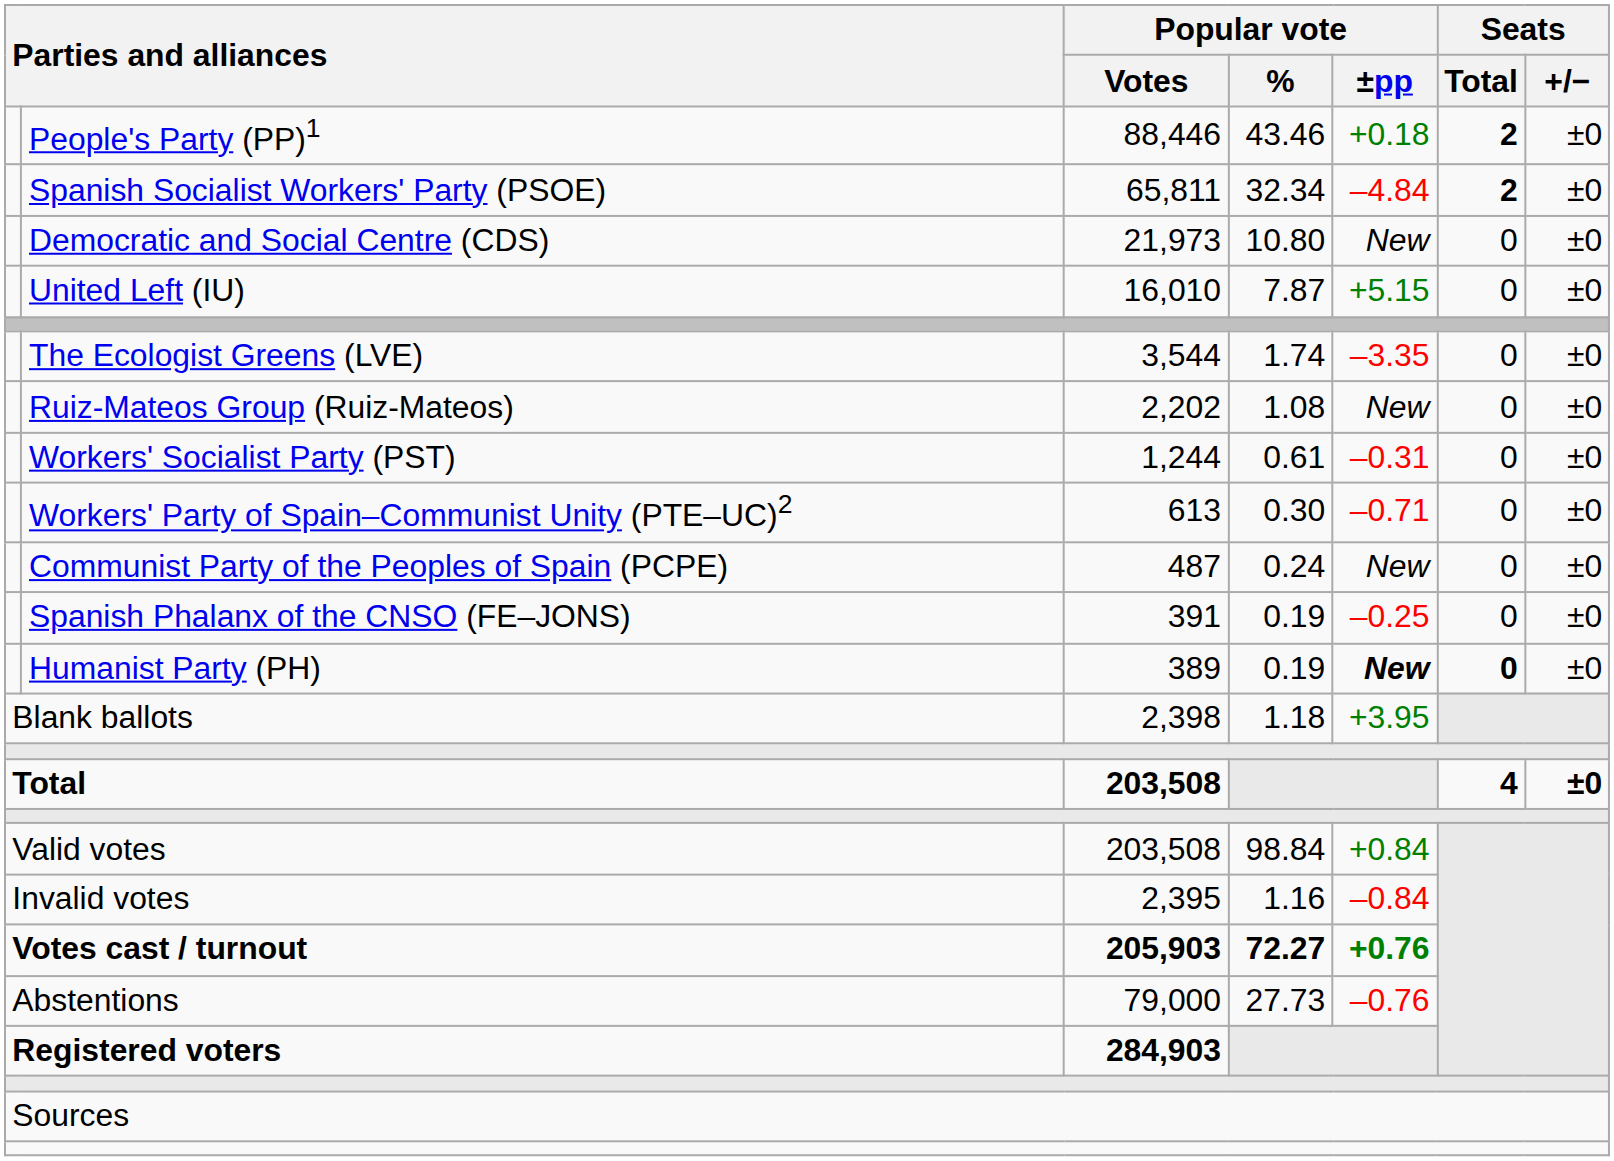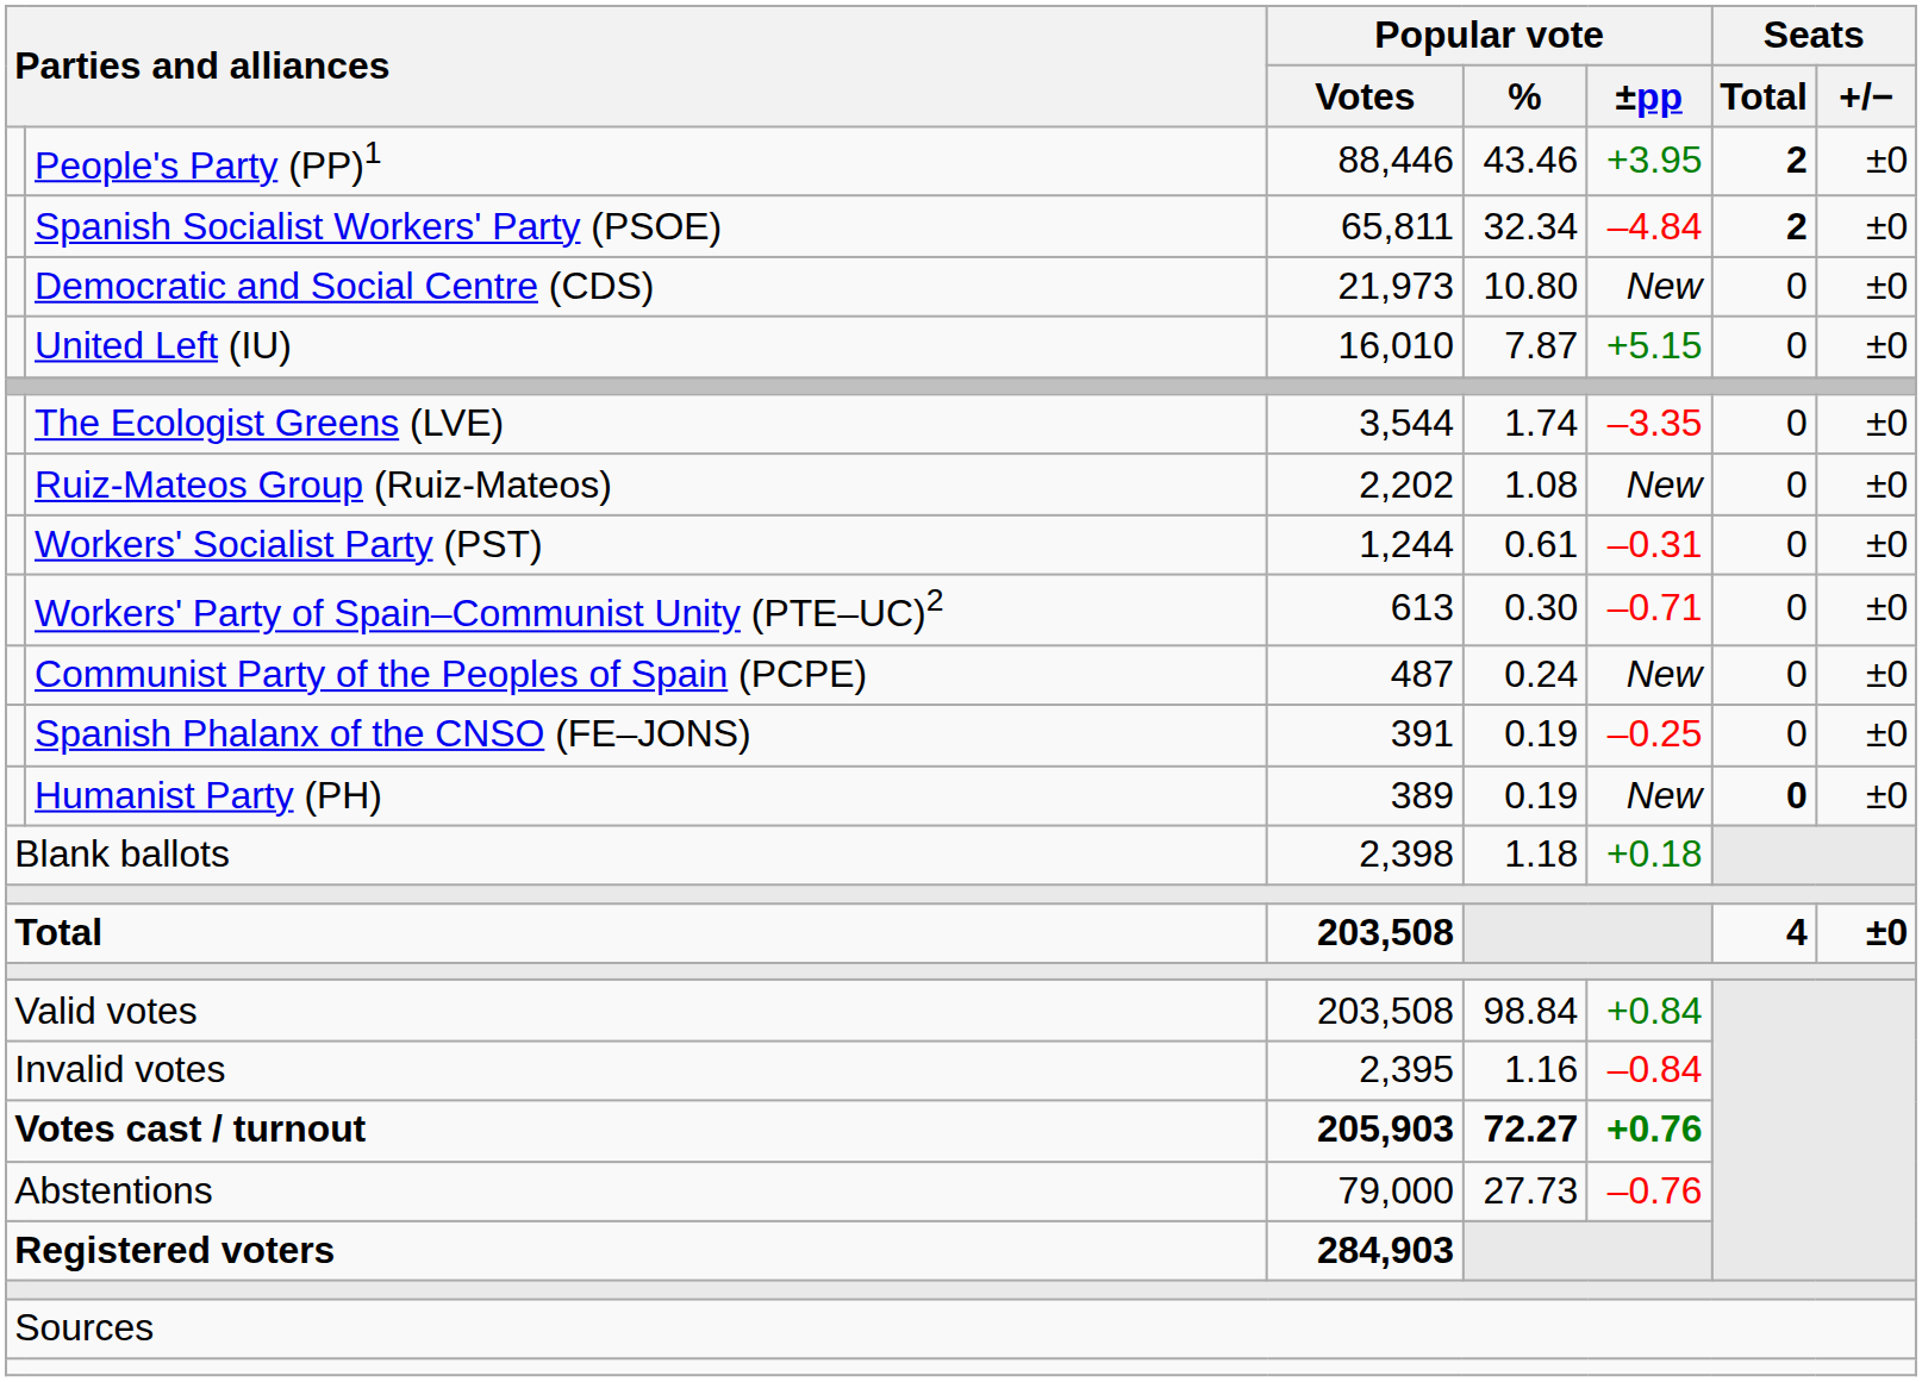People's Party (PP)1 | Popular vote / ±pp: +0.18 -> +3.95
Humanist Party (PH) | Popular vote / ±pp: bold -> normal
Blank ballots | Popular vote / ±pp: +3.95 -> +0.18
